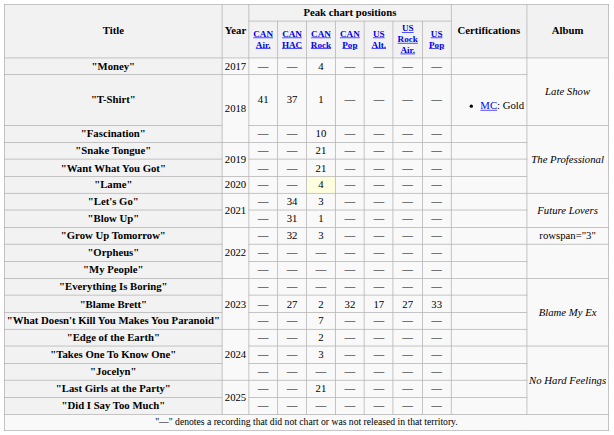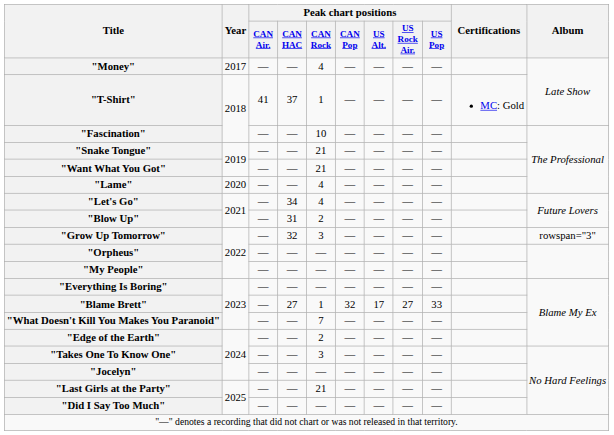"Lame" | Peak chart positions / CAN Rock: lightyellow background -> no background
"Let's Go" | Peak chart positions / CAN Rock: 3 -> 4
"Blow Up" | Peak chart positions / CAN Rock: 1 -> 2
"Blame Brett" | Peak chart positions / CAN Rock: 2 -> 1
